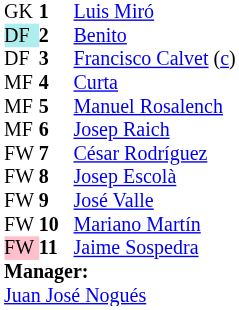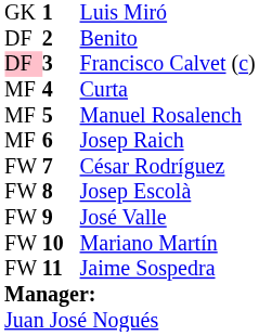Benito | column 1: paleturquoise background -> no background
Francisco Calvet (c) | column 1: no background -> pink background
Jaime Sospedra | column 1: pink background -> no background
